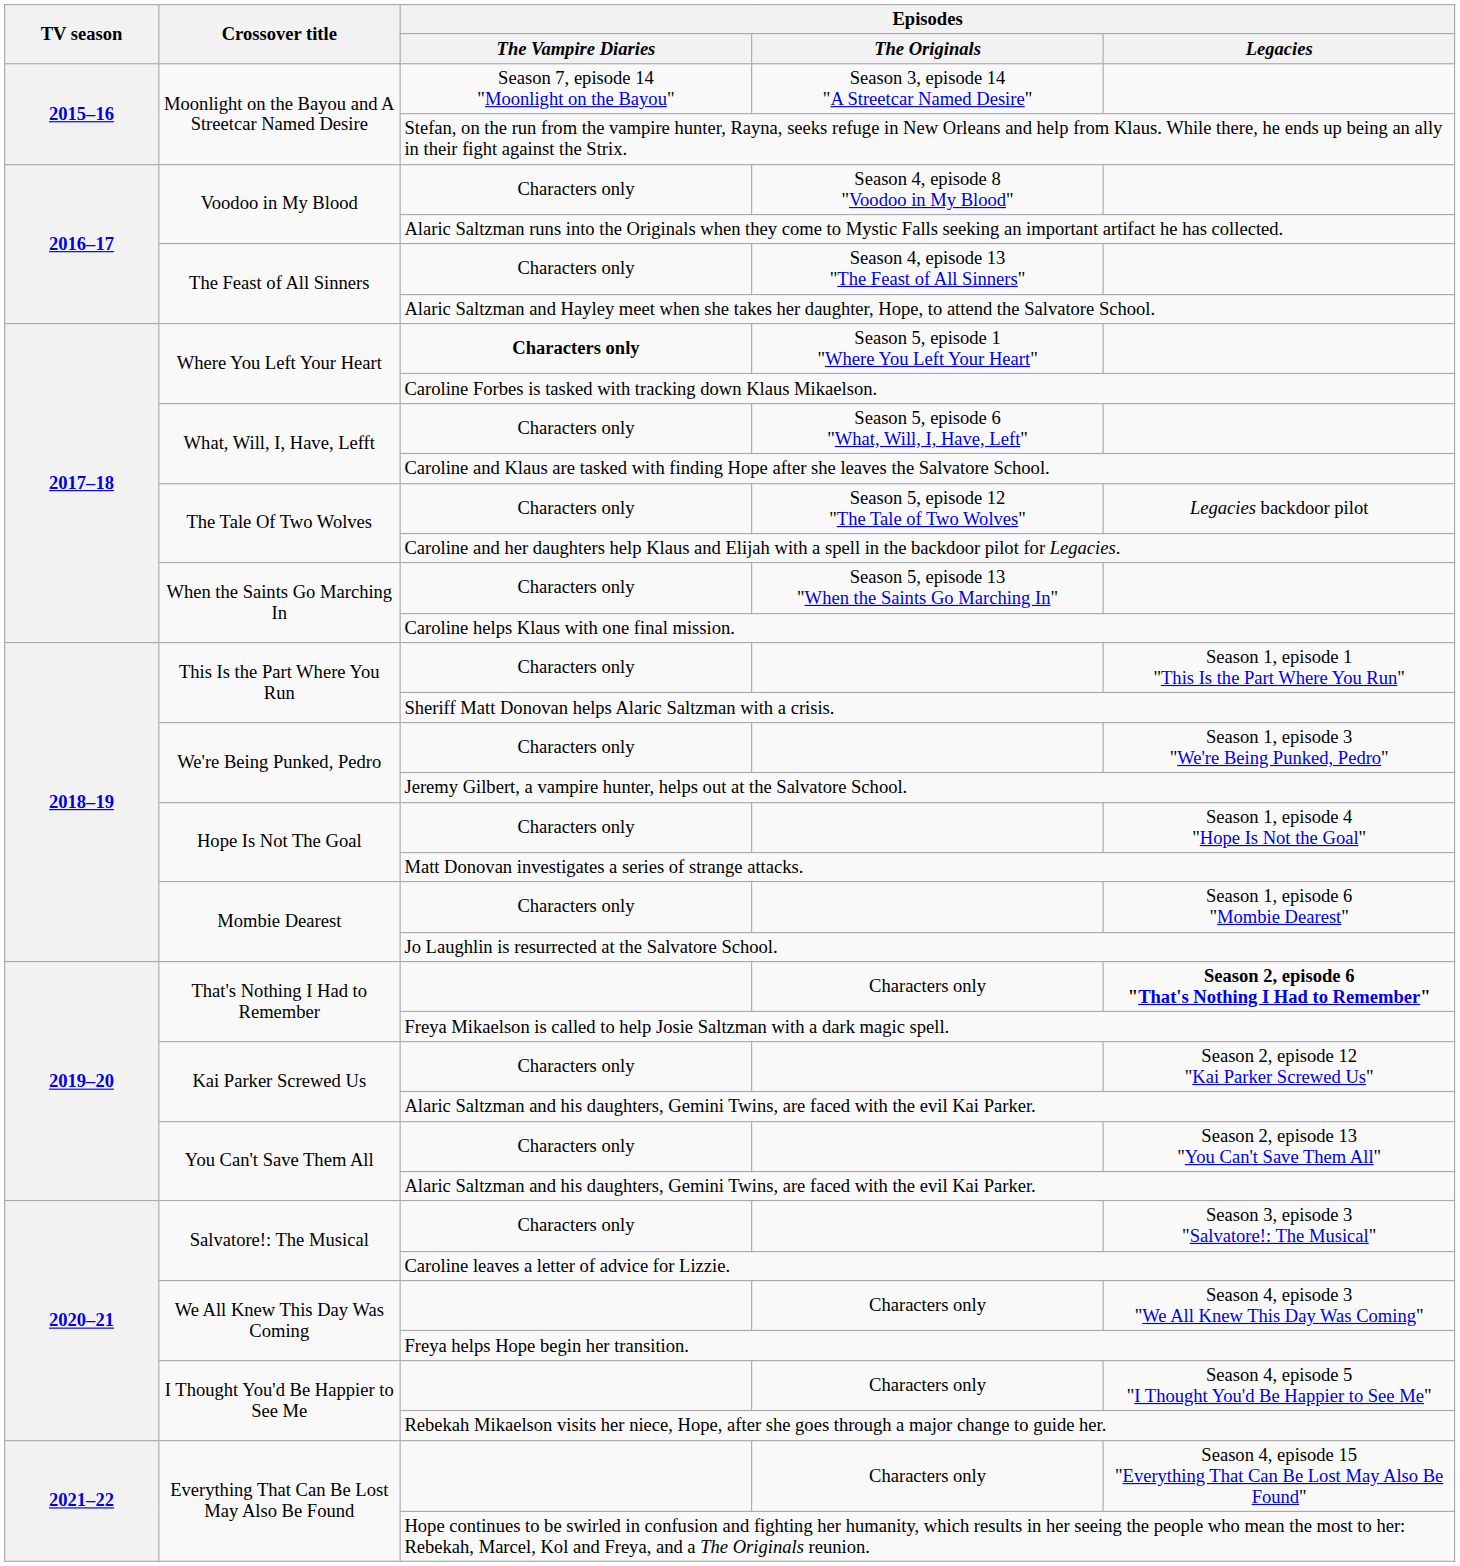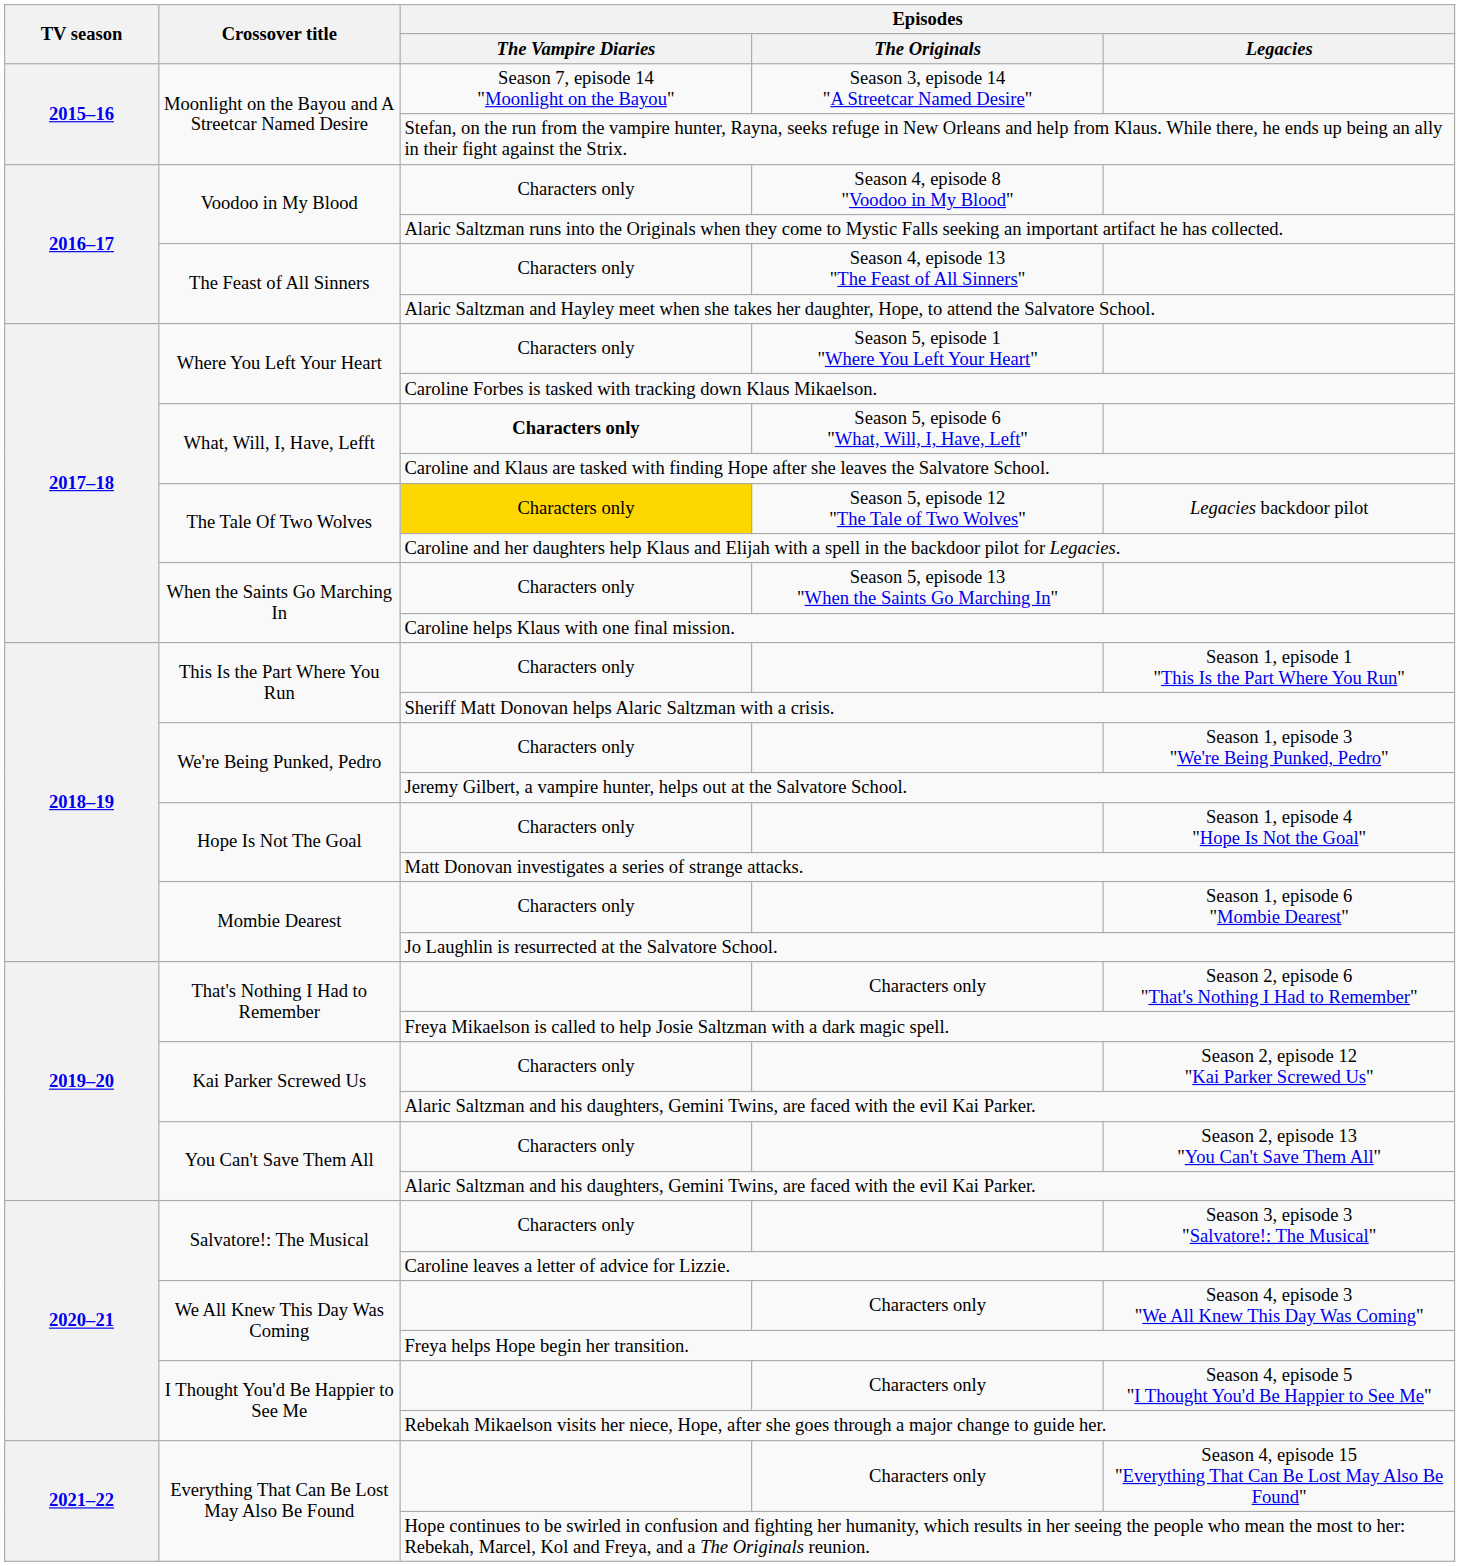Season 5, episode 1 "Where You Left Your Heart" | Episodes / The Vampire Diaries: bold -> normal
Season 5, episode 6 "What, Will, I, Have, Left" | Episodes / The Vampire Diaries: normal -> bold
Season 5, episode 12 "The Tale of Two Wolves" | Episodes / The Vampire Diaries: no background -> gold background
That's Nothing I Had to Remember / Characters only | Episodes / Legacies: bold -> normal
